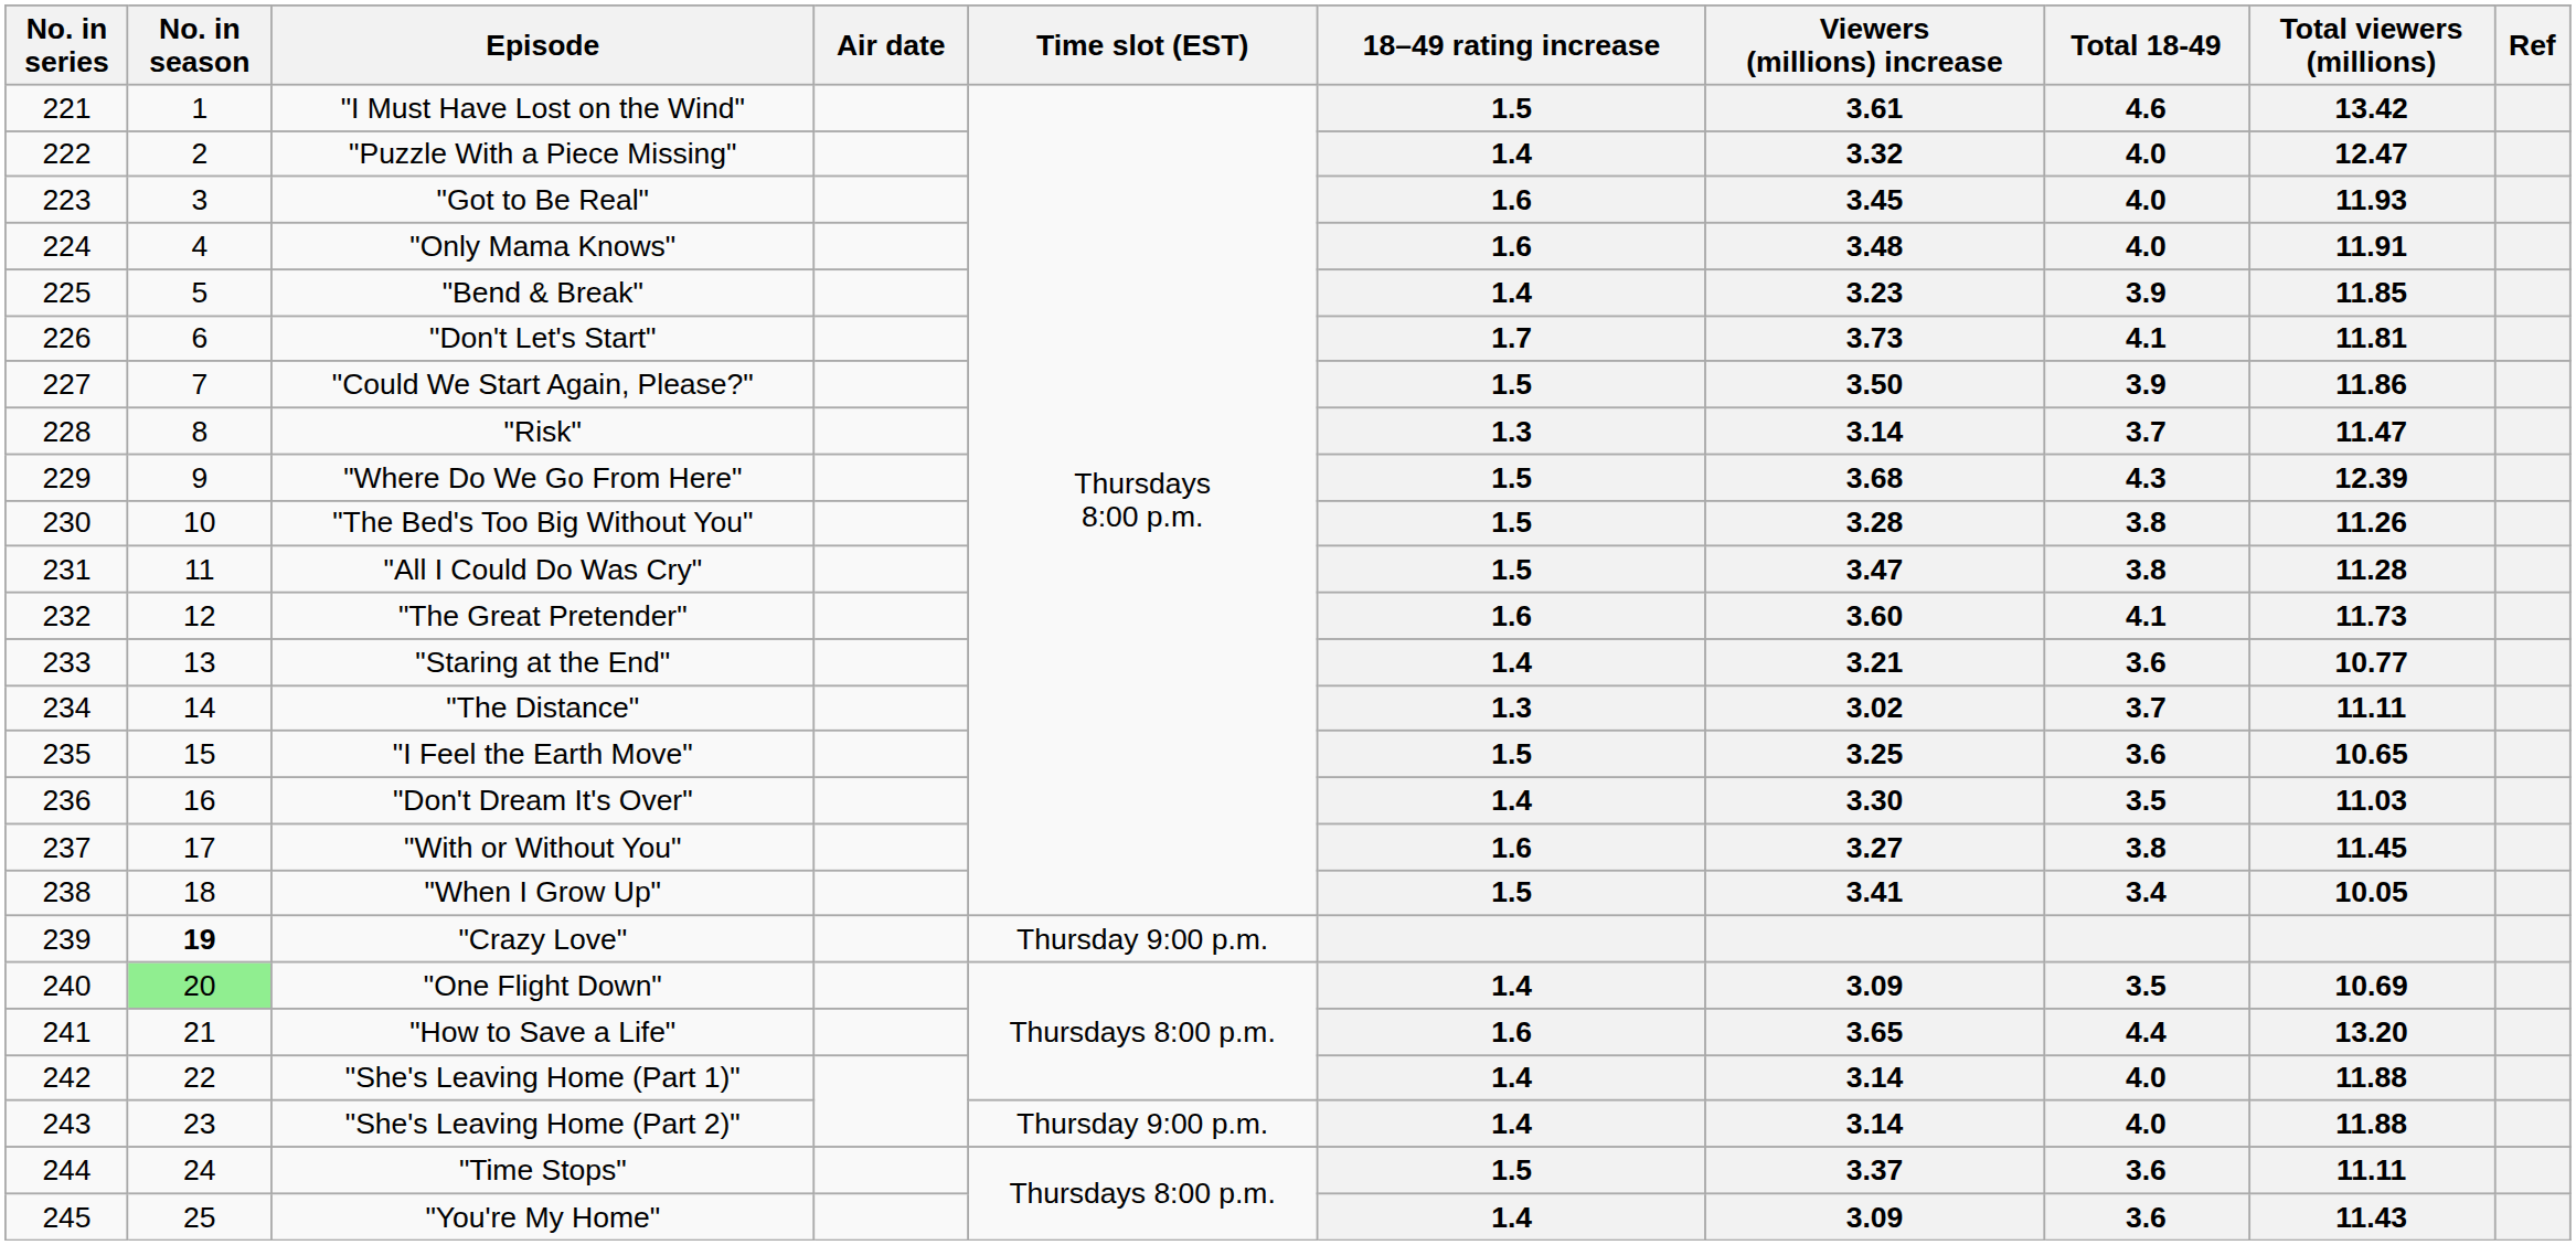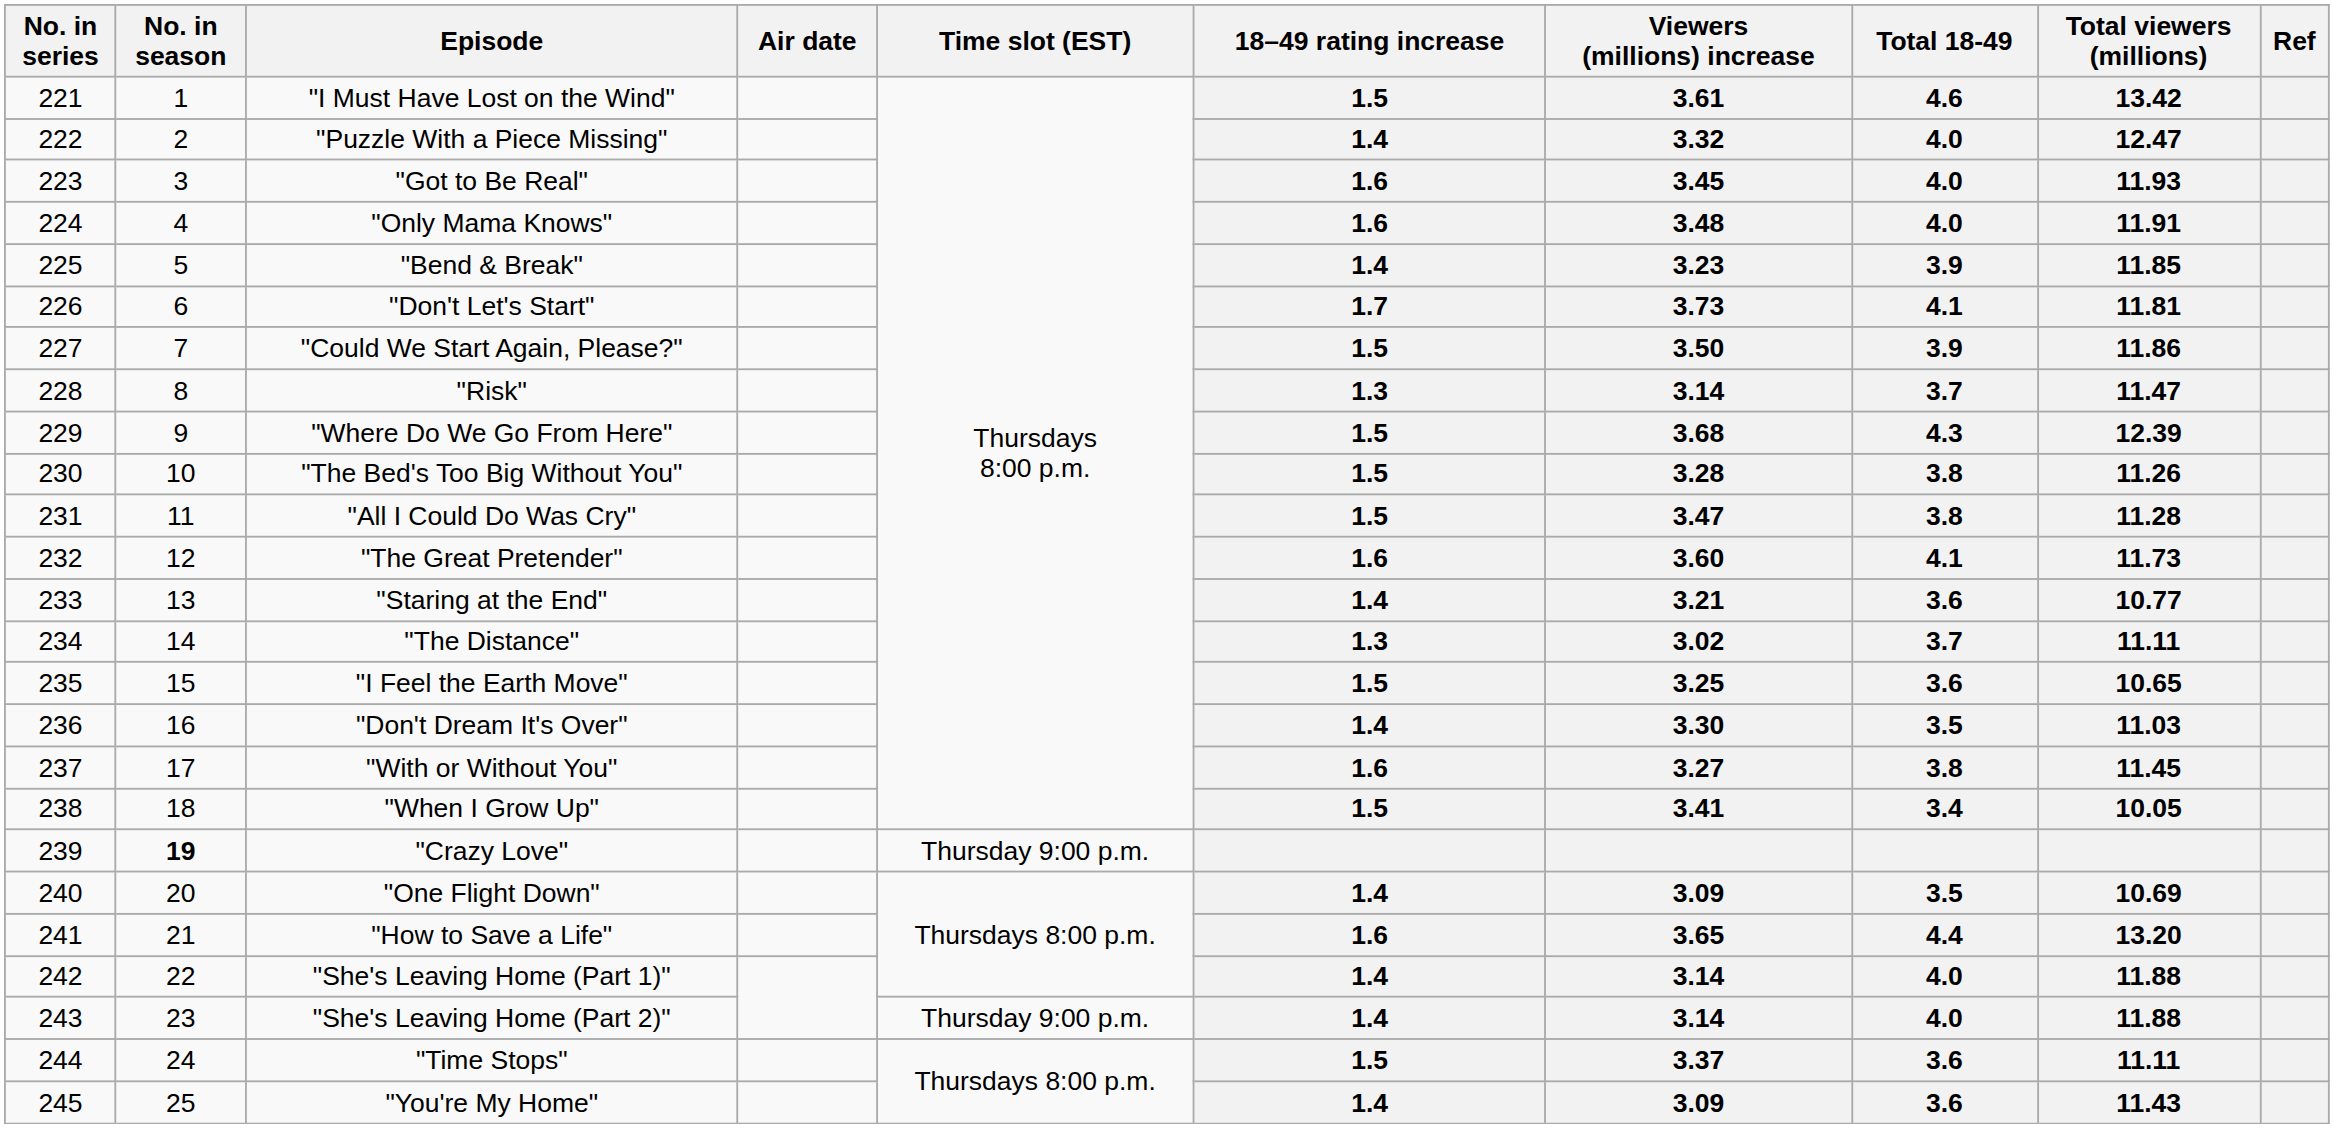"One Flight Down" | No. in season: lightgreen background -> no background
